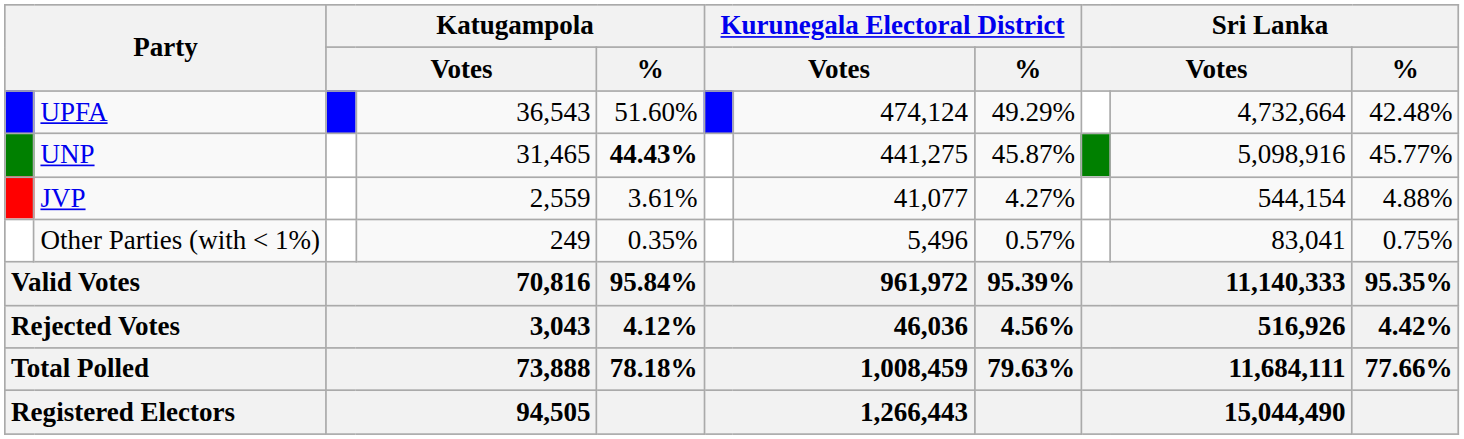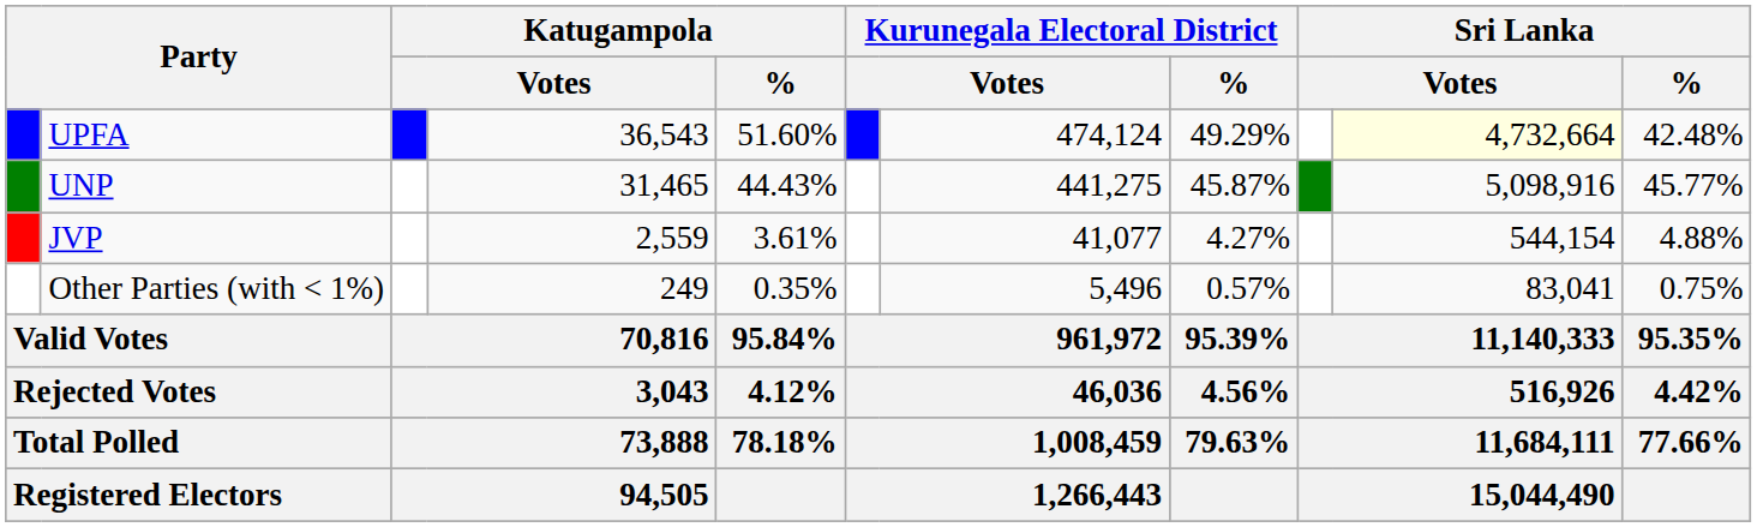UPFA | column 10: no background -> lightyellow background
UNP | Katugampola / %: bold -> normal
